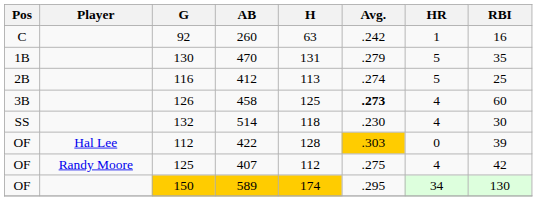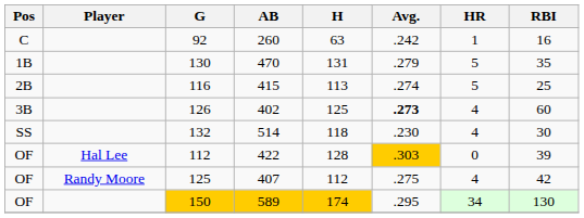116 | AB: 412 -> 415
126 | AB: 458 -> 402
